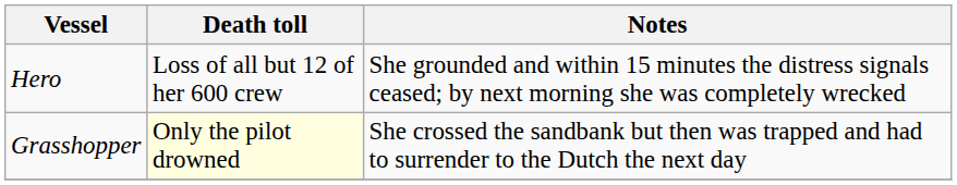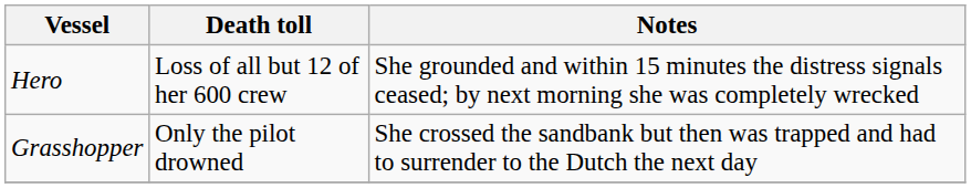Grasshopper | Death toll: lightyellow background -> no background
